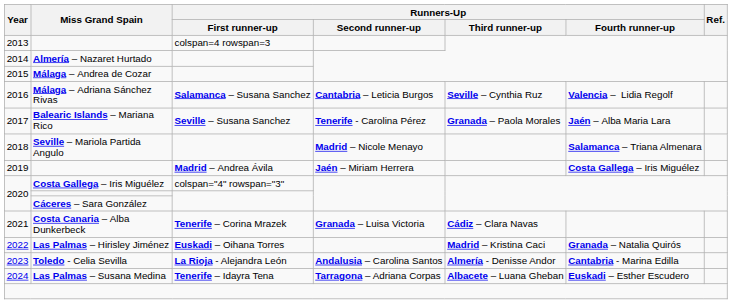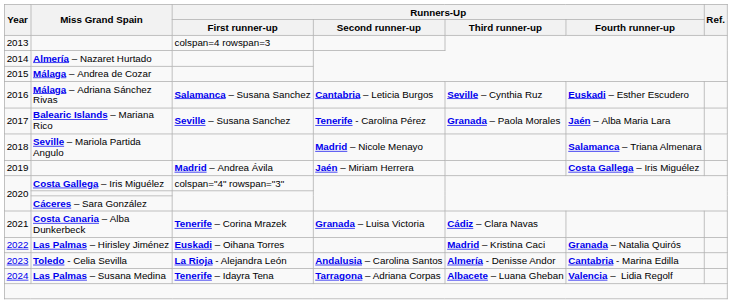2016 | Runners-Up / Fourth runner-up: Valencia – Lidia Regolf -> Euskadi – Esther Escudero
2024 | Runners-Up / Fourth runner-up: Euskadi – Esther Escudero -> Valencia – Lidia Regolf
